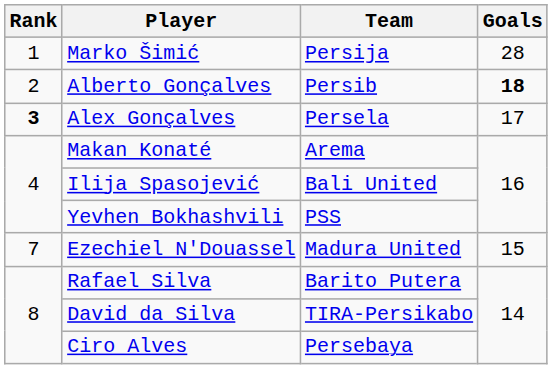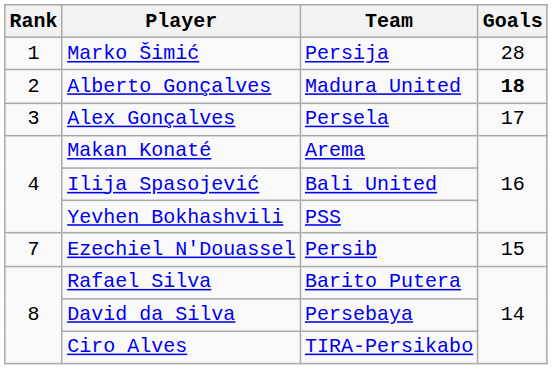Alberto Gonçalves | Team: Persib -> Madura United
Alex Gonçalves | Rank: bold -> normal
Ezechiel N'Douassel | Team: Madura United -> Persib
David da Silva | Team: TIRA-Persikabo -> Persebaya
Ciro Alves | Team: Persebaya -> TIRA-Persikabo
